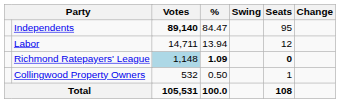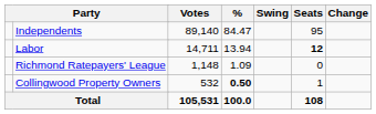Independents | Votes: bold -> normal
Labor | Seats: normal -> bold
Richmond Ratepayers' League | Votes: lightblue background -> no background
Richmond Ratepayers' League | %: bold -> normal
Richmond Ratepayers' League | Seats: bold -> normal
Collingwood Property Owners | %: normal -> bold
